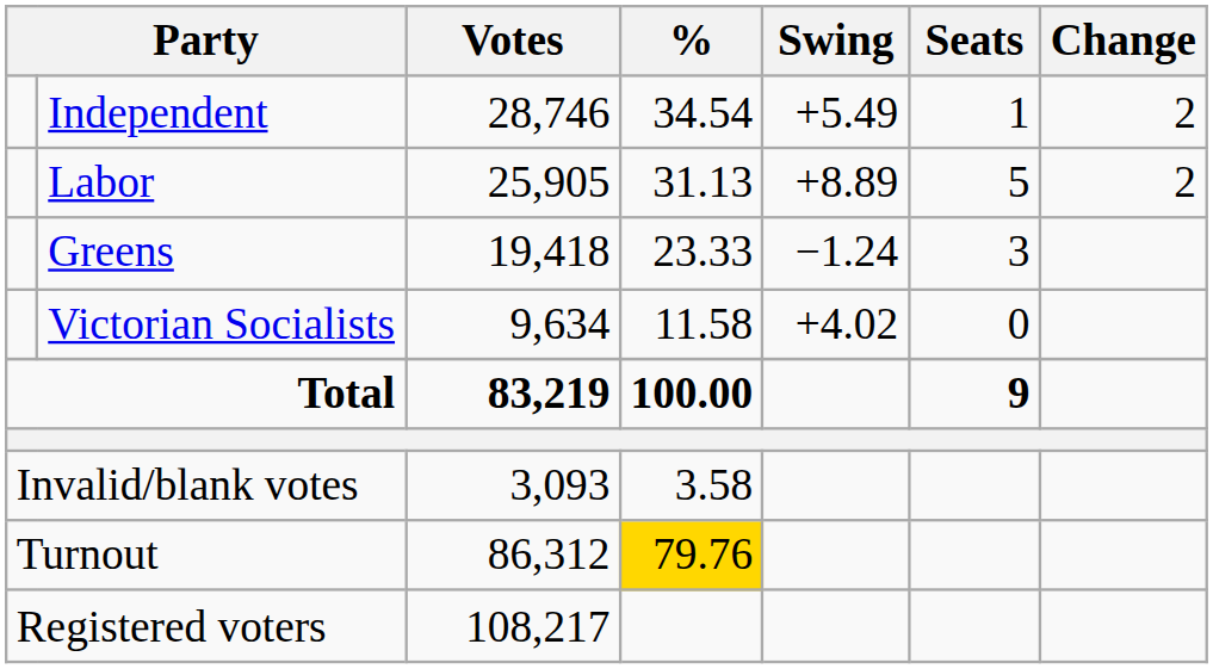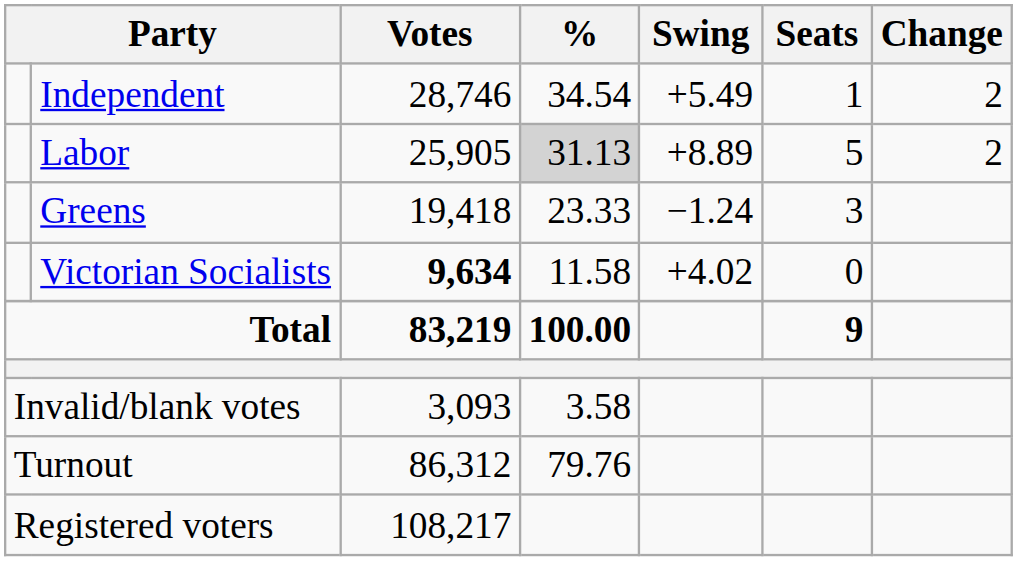Labor | %: no background -> lightgrey background
Victorian Socialists | Votes: normal -> bold
Turnout | %: gold background -> no background
